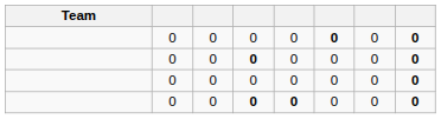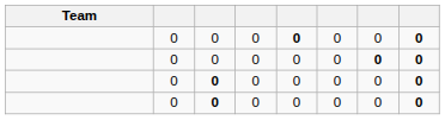row 2 | column 5: normal -> bold
row 2 | column 6: bold -> normal
row 3 | column 4: bold -> normal
row 3 | column 7: normal -> bold
row 4 | column 3: normal -> bold
row 5 | column 3: normal -> bold
row 5 | column 4: bold -> normal
row 5 | column 5: bold -> normal
